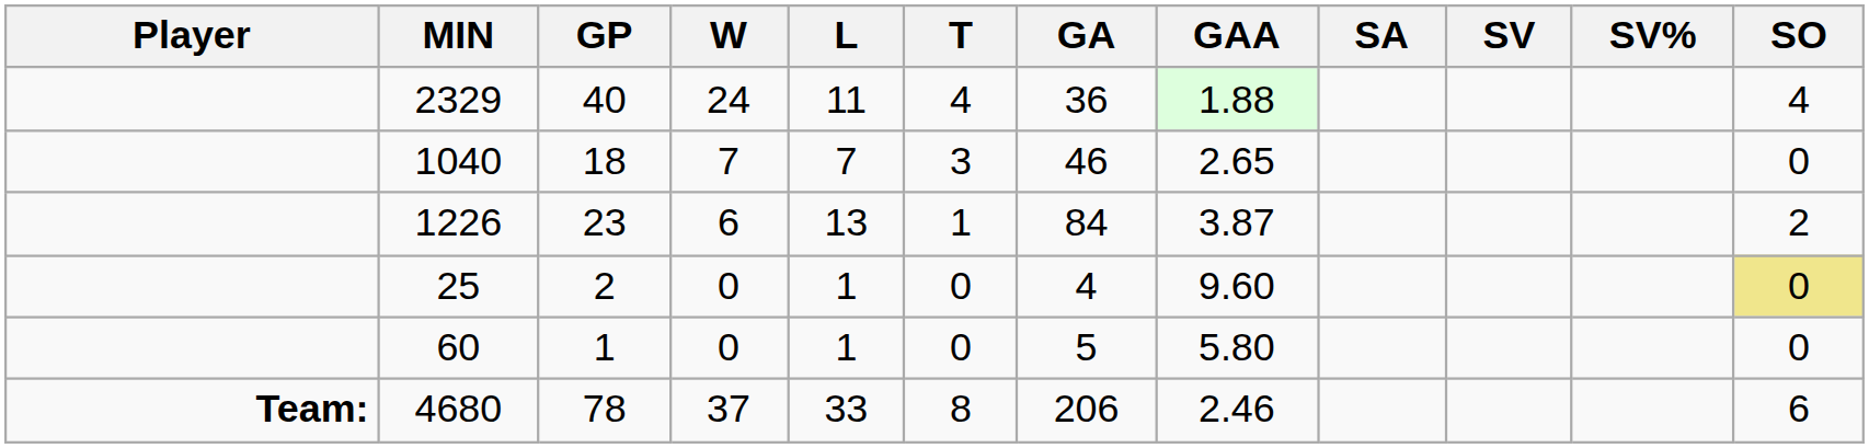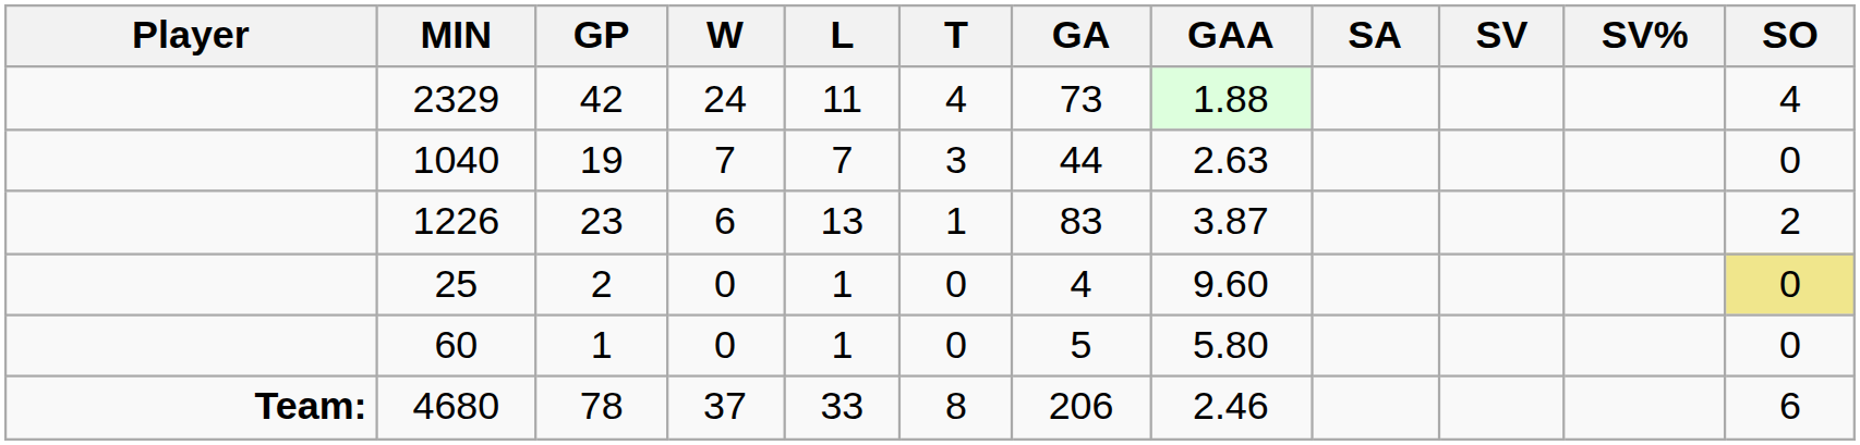2329 | GP: 40 -> 42
2329 | GA: 36 -> 73
1040 | GP: 18 -> 19
1040 | GA: 46 -> 44
1040 | GAA: 2.65 -> 2.63
1226 | GA: 84 -> 83
